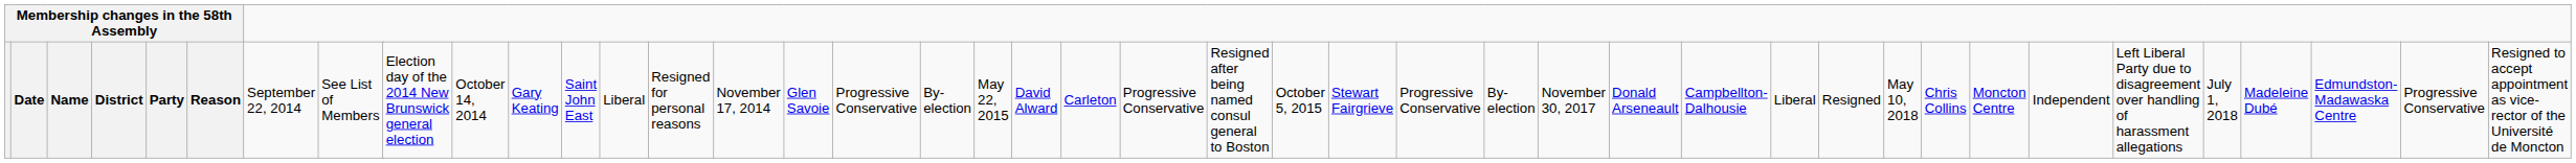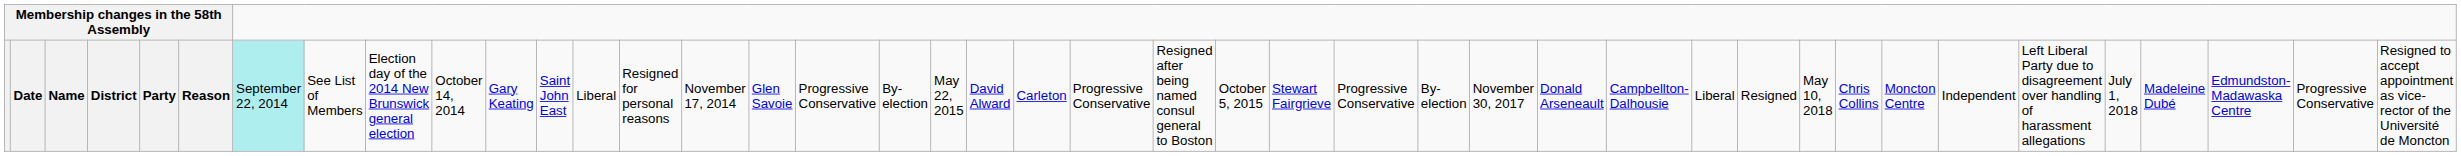Date | column 7: no background -> paleturquoise background
